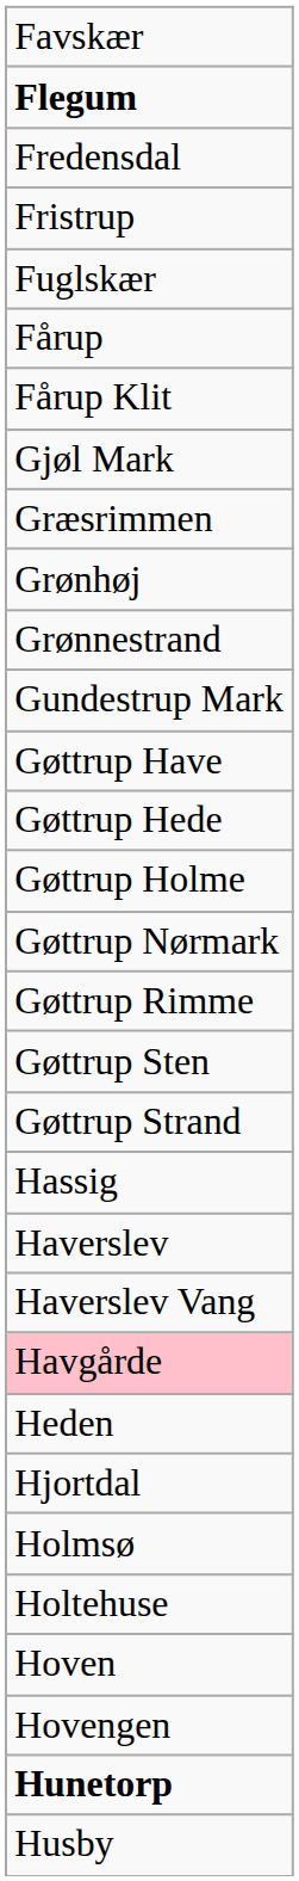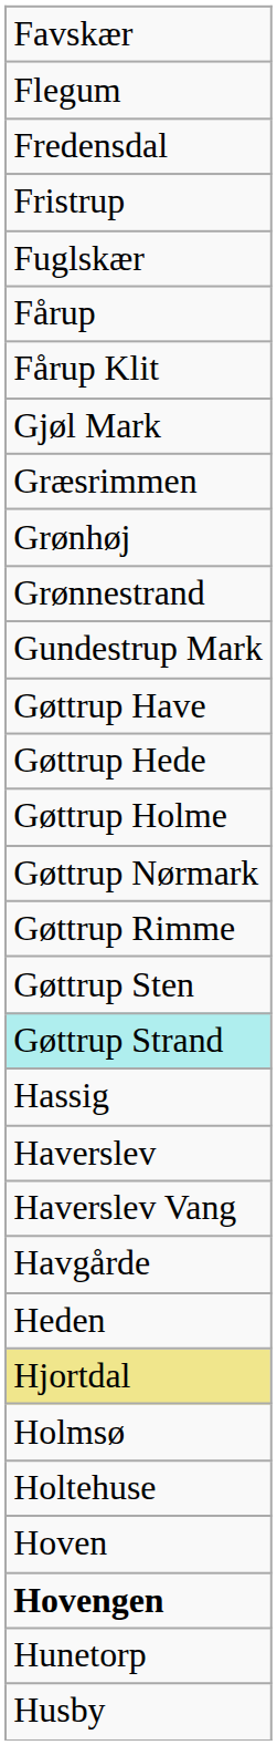row 2 | column 1: bold -> normal
row 19 | column 1: no background -> paleturquoise background
row 23 | column 1: pink background -> no background
row 25 | column 1: no background -> khaki background
row 29 | column 1: normal -> bold
row 30 | column 1: bold -> normal
